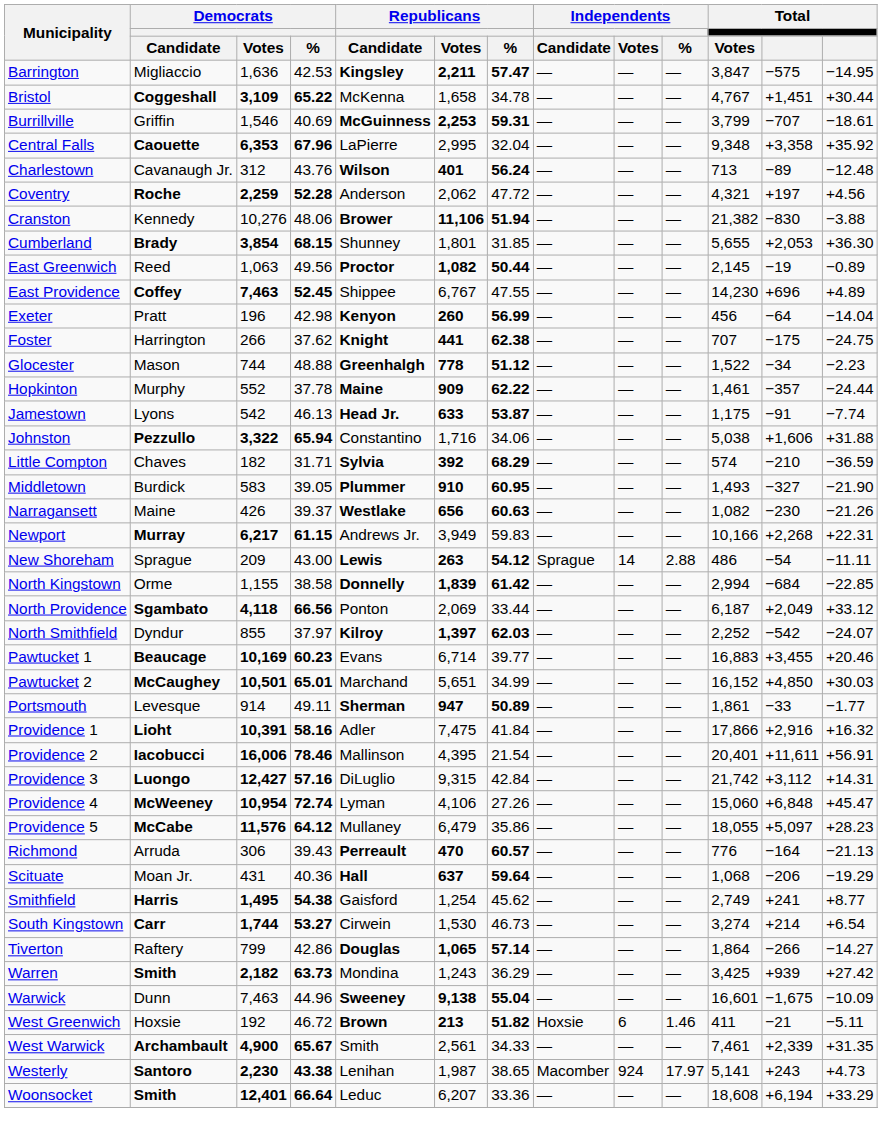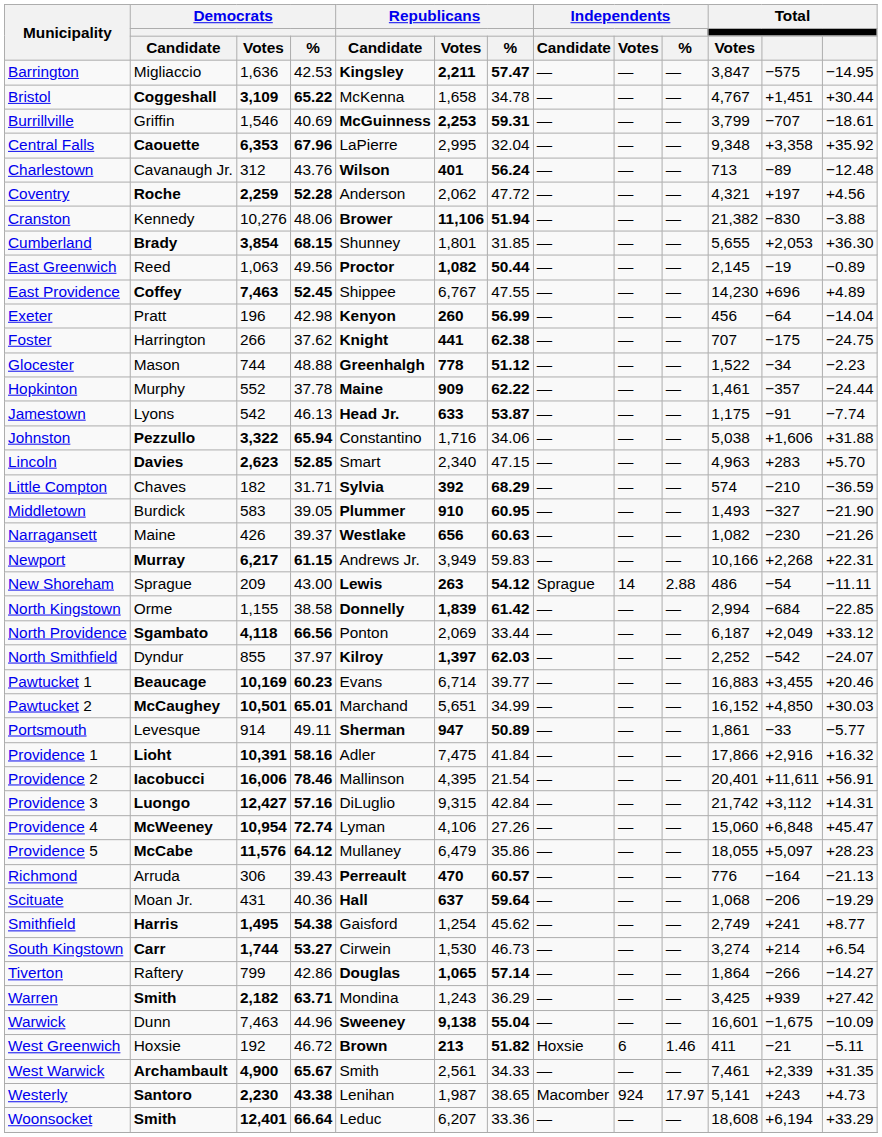+ row: Lincoln | Davies | 2,623 | 52.85 | Smart | 2,340 | 47.15 | — | — | — | 4,963 | +283 | +5.70
Portsmouth | column 13: −1.77 -> −5.77
Warren | Democrats / %: 63.73 -> 63.71
